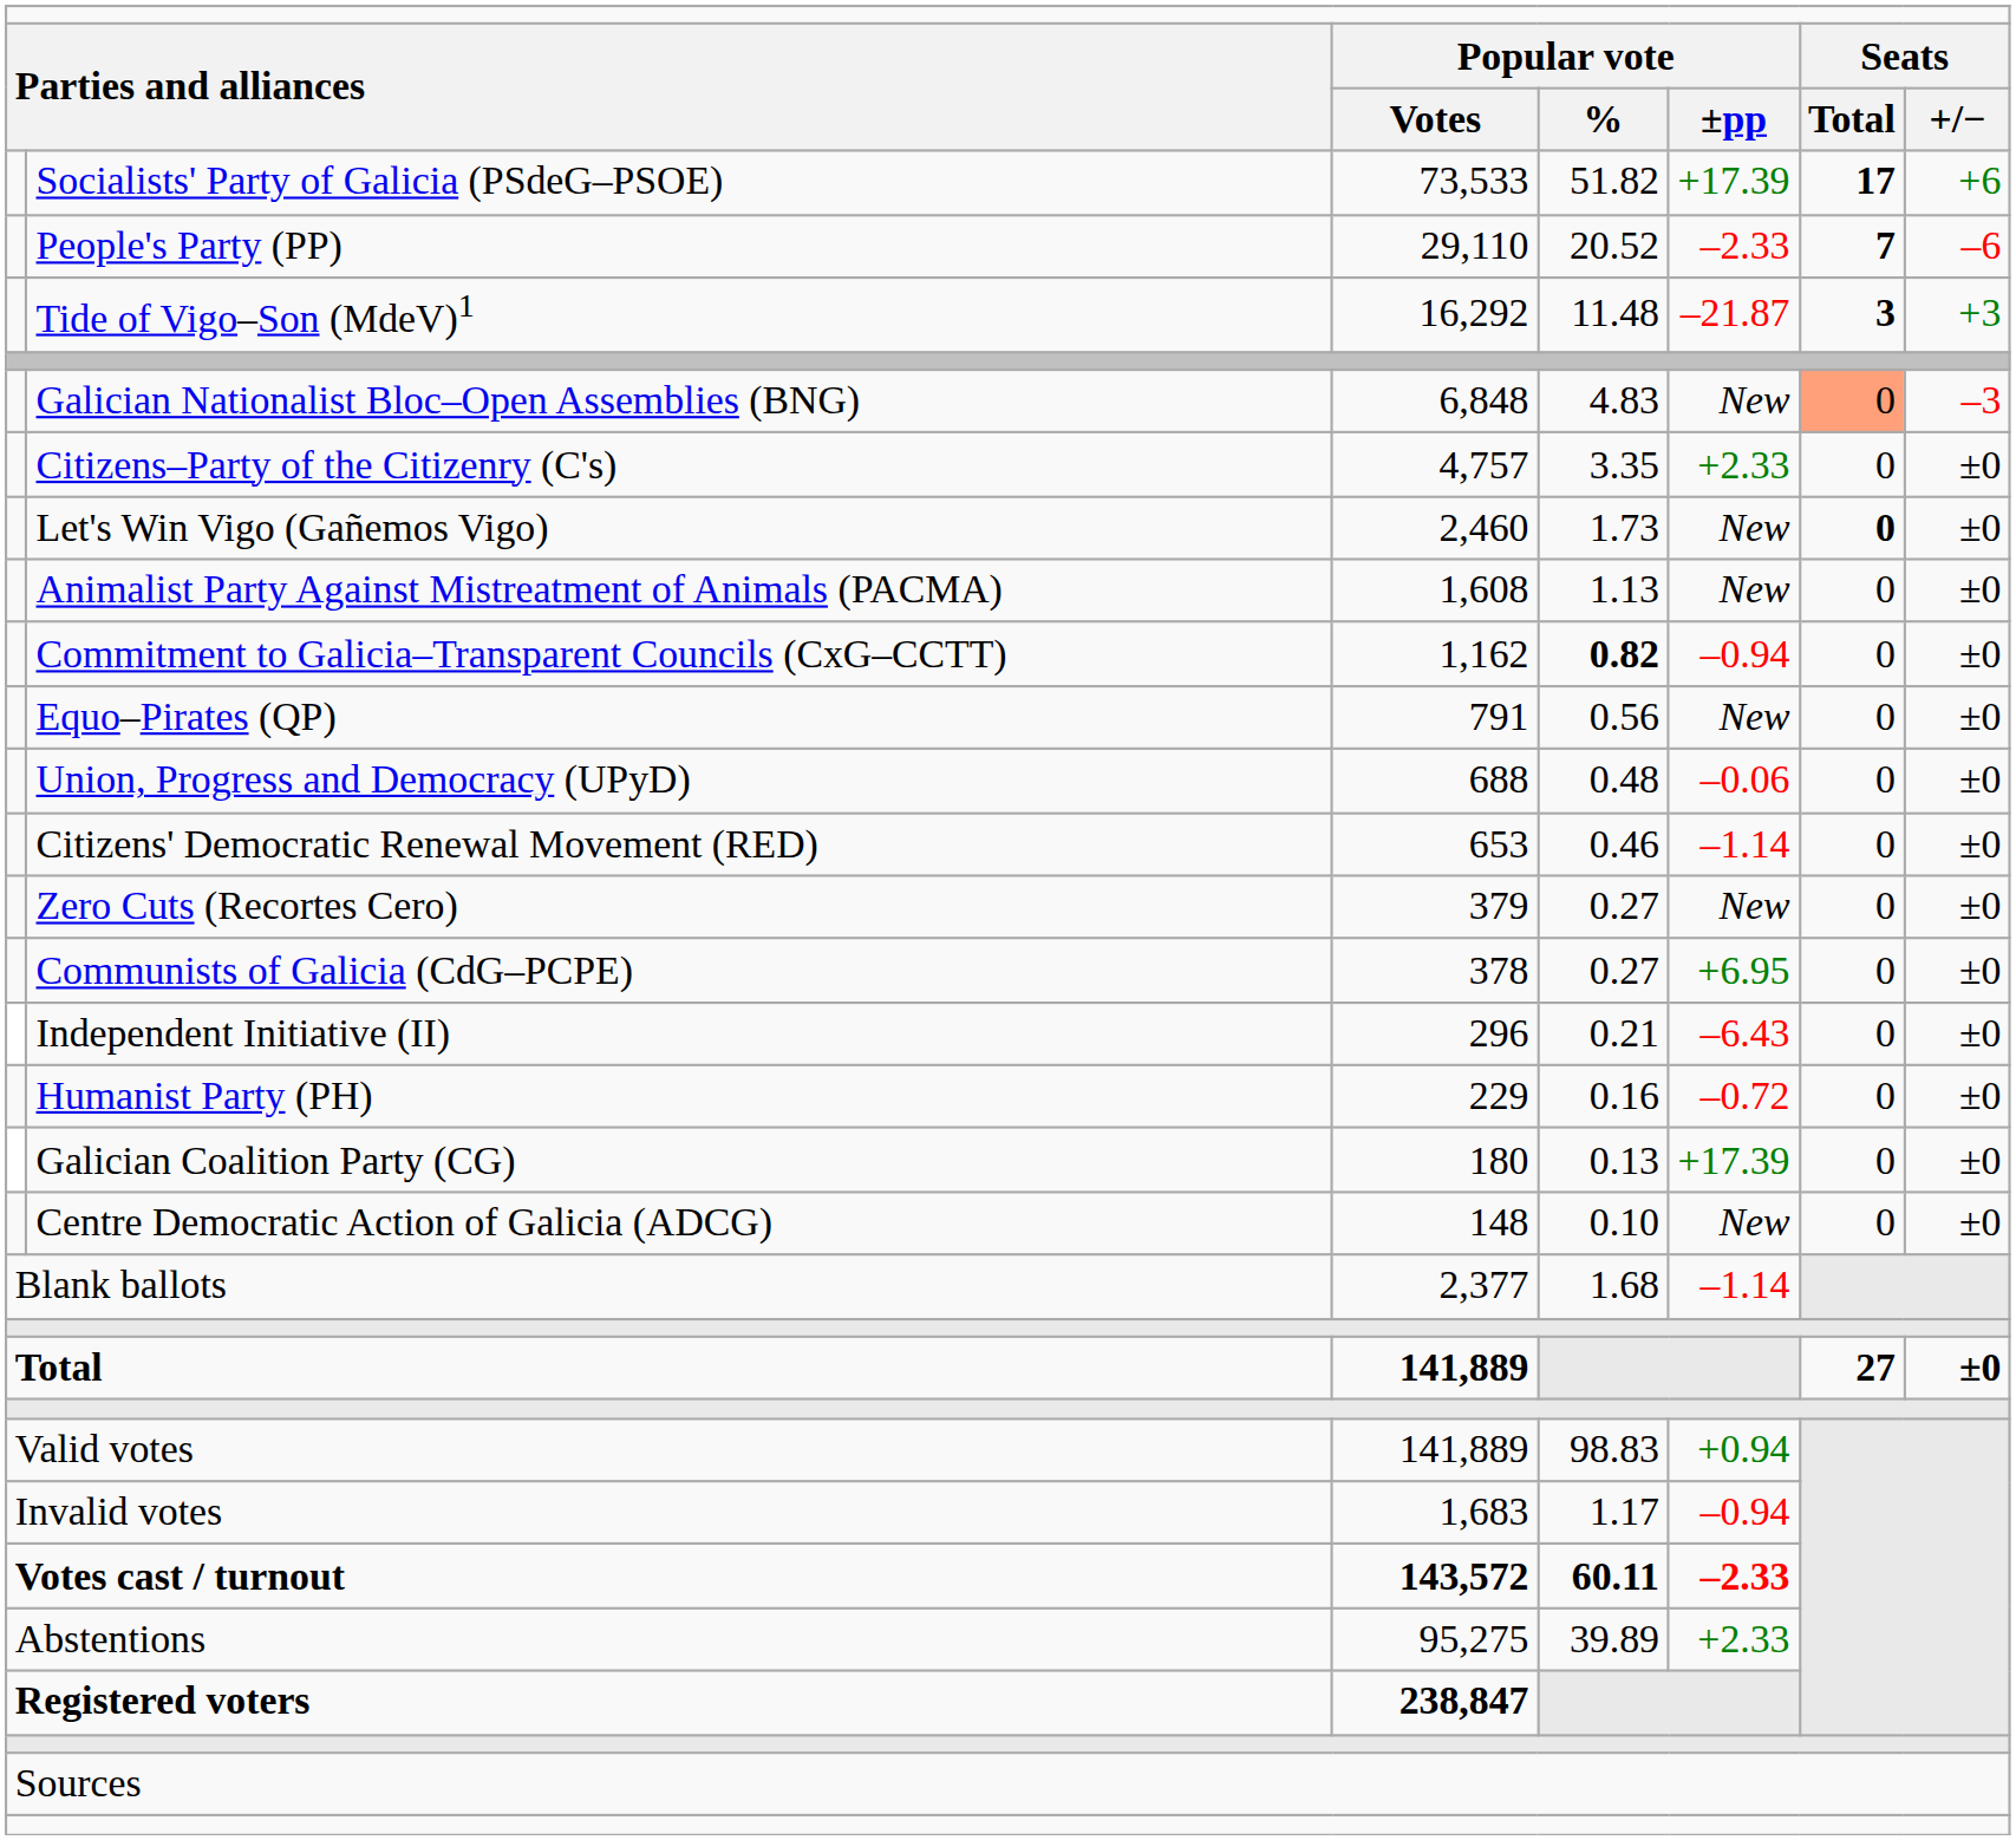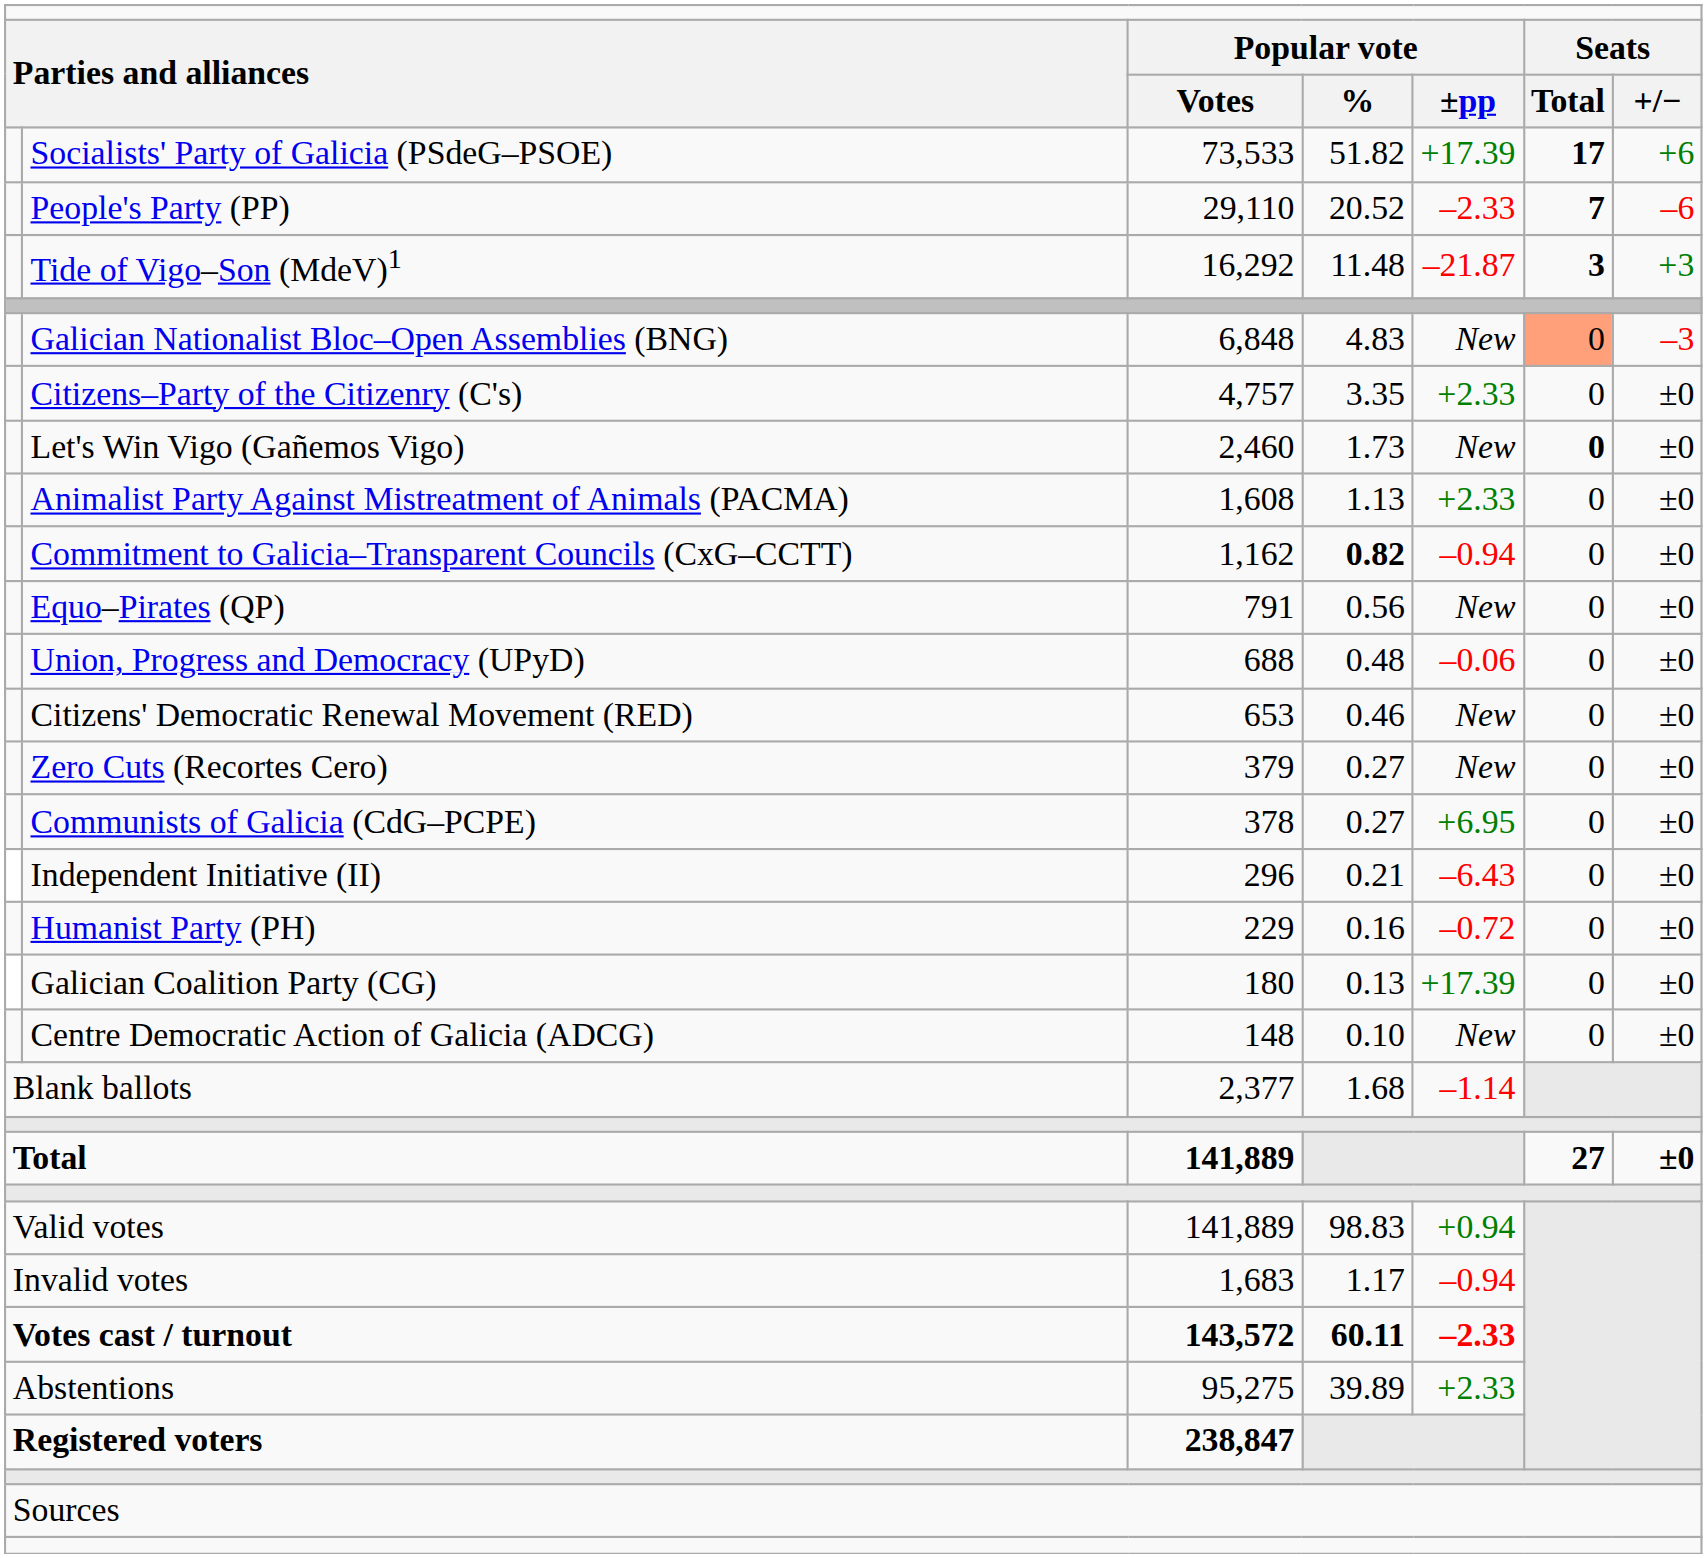Animalist Party Against Mistreatment of Animals (PACMA) | column 5: New -> +2.33
Citizens' Democratic Renewal Movement (RED) | column 5: –1.14 -> New
